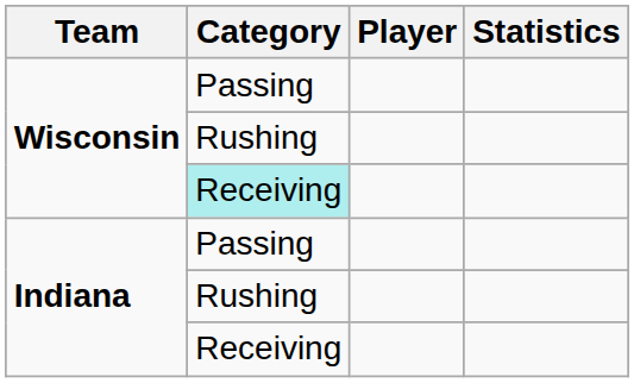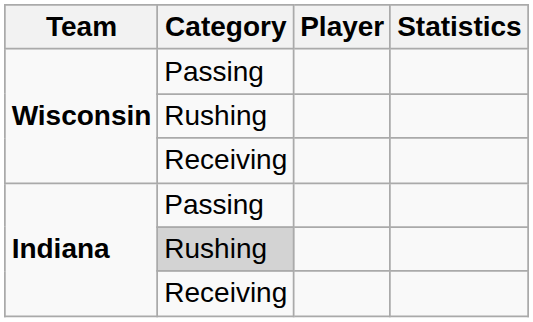Wisconsin / Receiving | Category: paleturquoise background -> no background
Indiana / Rushing | Category: no background -> lightgrey background
